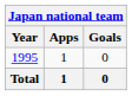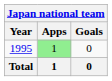1995 | Apps: no background -> lightgreen background
